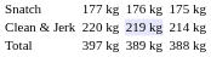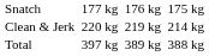Clean & Jerk | column 3: lavender background -> no background
